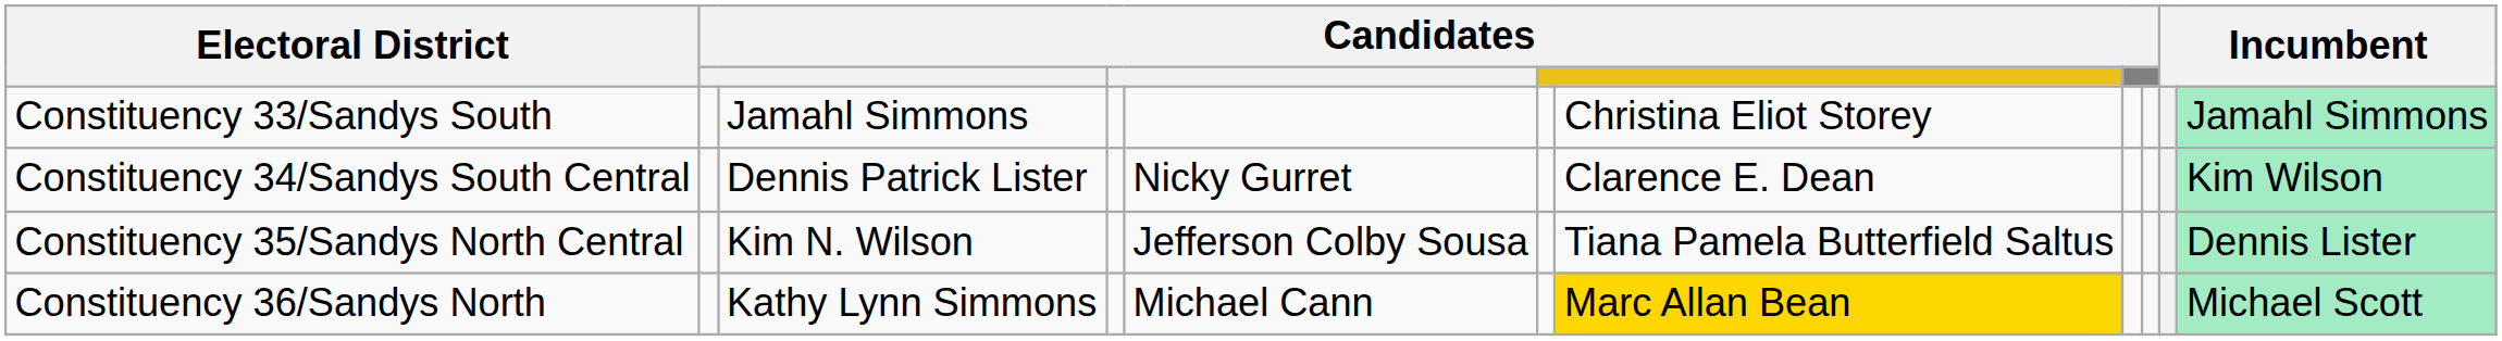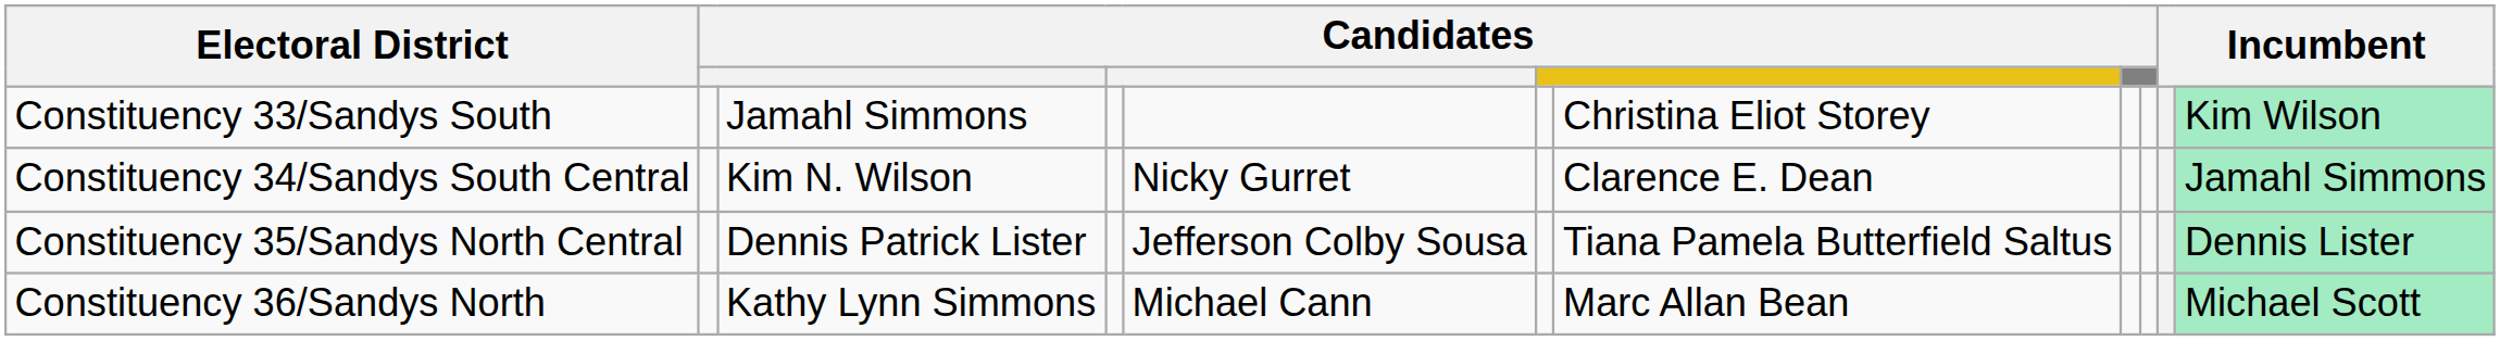Constituency 33/Sandys South | column 11: Jamahl Simmons -> Kim Wilson
Constituency 34/Sandys South Central | column 3: Dennis Patrick Lister -> Kim N. Wilson
Constituency 34/Sandys South Central | column 11: Kim Wilson -> Jamahl Simmons
Constituency 35/Sandys North Central | column 3: Kim N. Wilson -> Dennis Patrick Lister
Constituency 36/Sandys North | column 7: gold background -> no background
